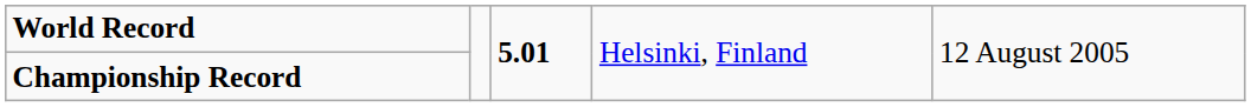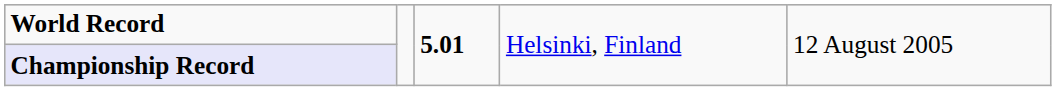Championship Record | column 1: no background -> lavender background
